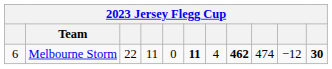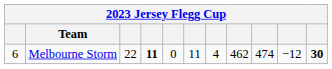Melbourne Storm | column 4: normal -> bold
Melbourne Storm | column 6: bold -> normal
Melbourne Storm | column 8: bold -> normal
